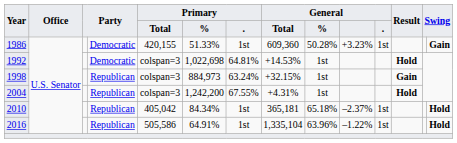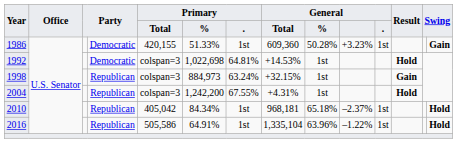2010 | General / Total: 365,181 -> 968,181
